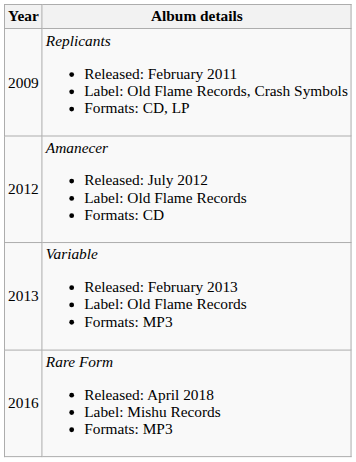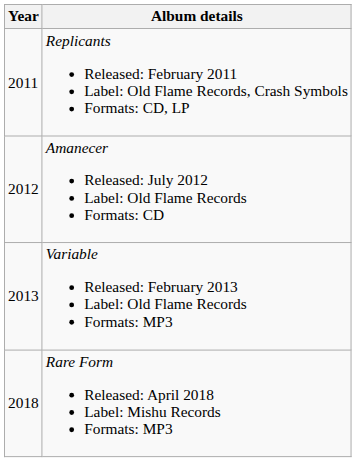row 2 | Year: 2009 -> 2011
row 5 | Year: 2016 -> 2018
